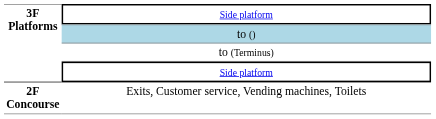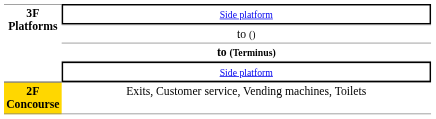to () | column 2: lightblue background -> no background
to (Terminus) | column 2: normal -> bold
Exits, Customer service, Vending machines, Toilets | column 1: no background -> gold background
